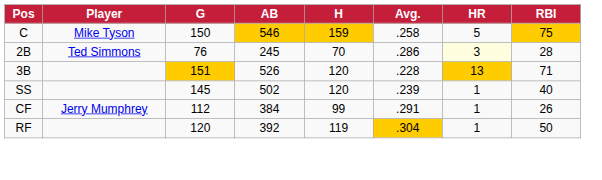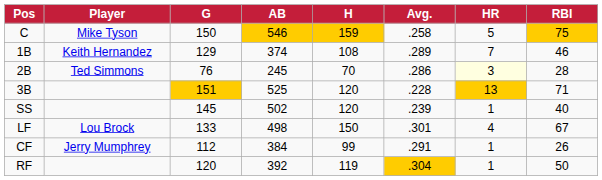+ row: 1B | Keith Hernandez | 129 | 374 | 108 | .289 | 7 | 46
3B | AB: 526 -> 525
+ row: LF | Lou Brock | 133 | 498 | 150 | .301 | 4 | 67
